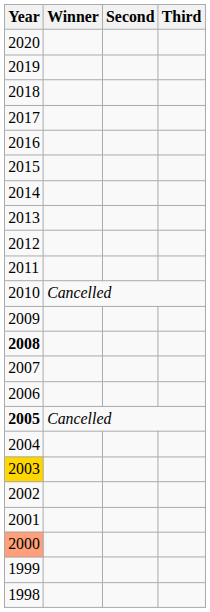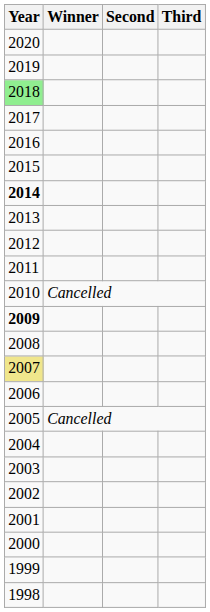2018 | Year: no background -> lightgreen background
2014 | Year: normal -> bold
2009 | Year: normal -> bold
2008 | Year: bold -> normal
2007 | Year: no background -> khaki background
2005 | Year: bold -> normal
2003 | Year: gold background -> no background
2000 | Year: lightsalmon background -> no background
